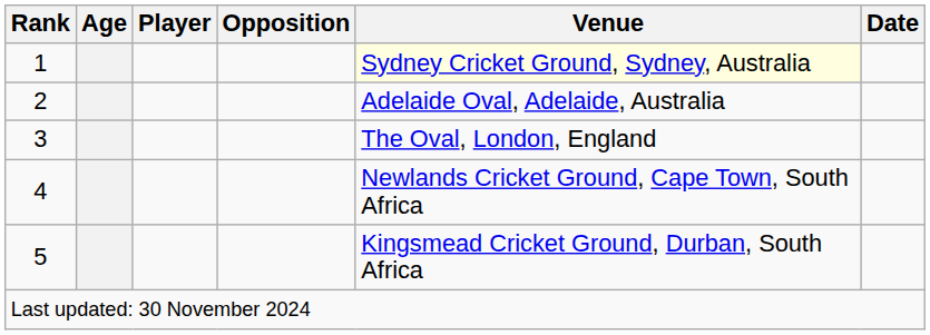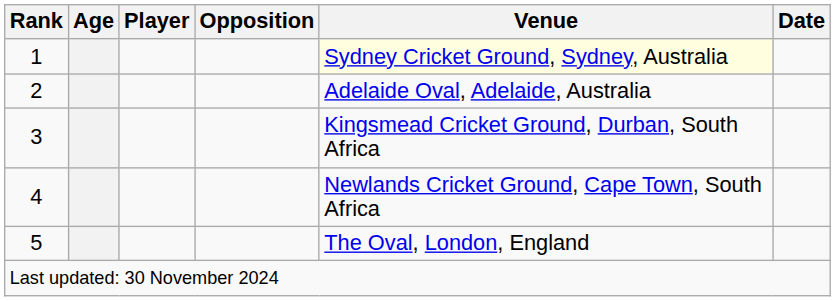3 | Venue: The Oval, London, England -> Kingsmead Cricket Ground, Durban, South Africa
5 | Venue: Kingsmead Cricket Ground, Durban, South Africa -> The Oval, London, England
